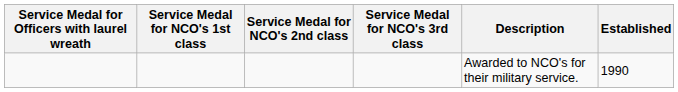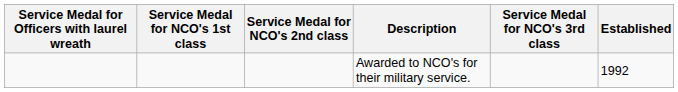columns swapped: Service Medal for NCO's 3rd class <-> Description
row 2 | Established: 1990 -> 1992
